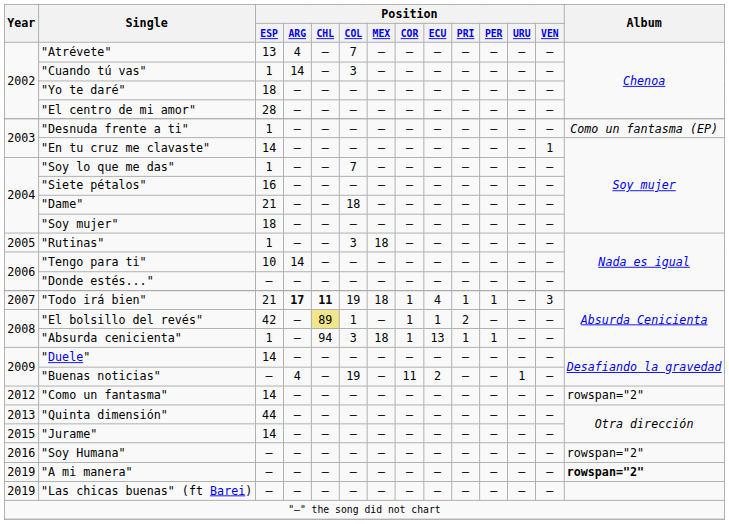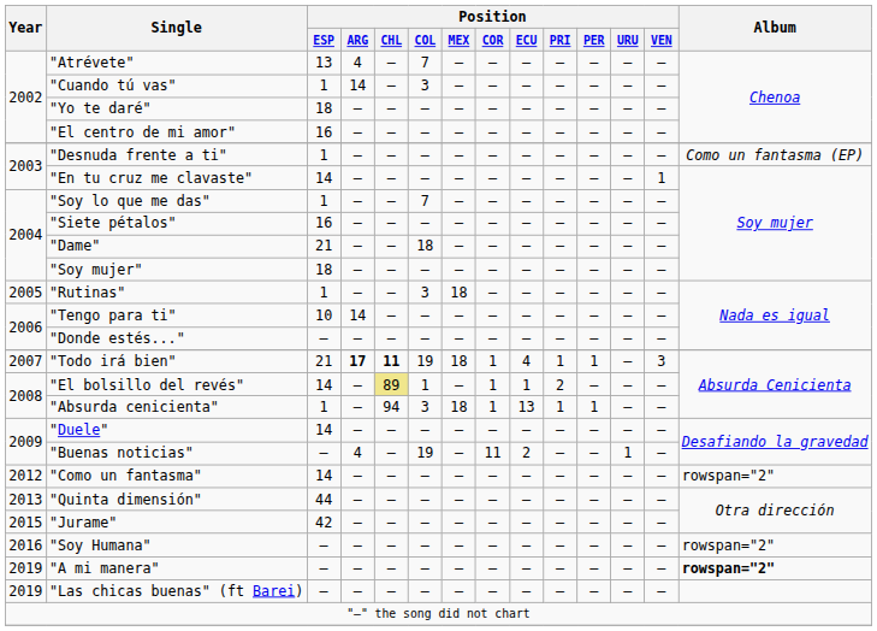"El centro de mi amor" | Position / ESP: 28 -> 16
"El bolsillo del revés" | Position / ESP: 42 -> 14
"Jurame" | Position / ESP: 14 -> 42
